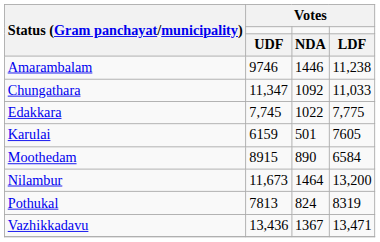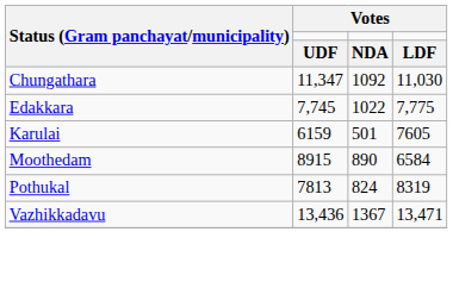- row: Amarambalam | 9746 | 1446 | 11,238
Chungathara | column 4: 11,033 -> 11,030
- row: Nilambur | 11,673 | 1464 | 13,200
